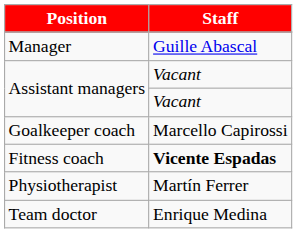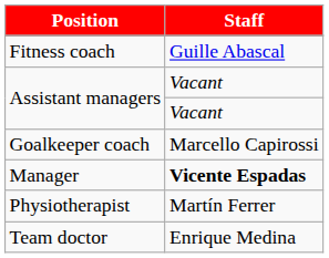row 2 | Position: Manager -> Fitness coach
row 6 | Position: Fitness coach -> Manager
